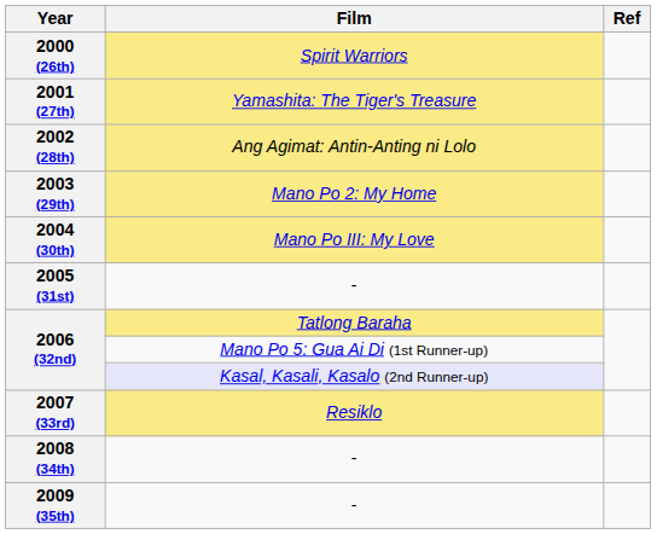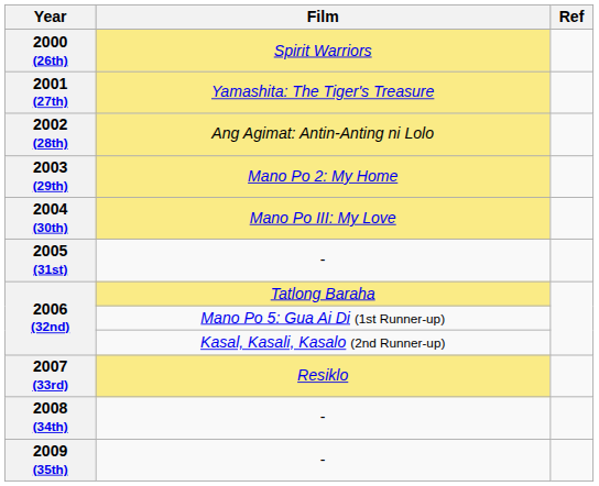2006 (32nd) / Kasal, Kasali, Kasalo (2nd Runner-up) | Film: lavender background -> no background
